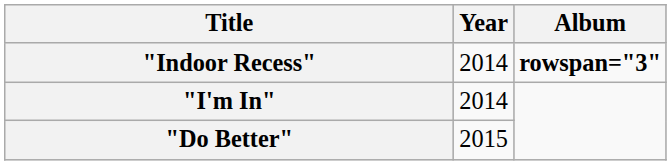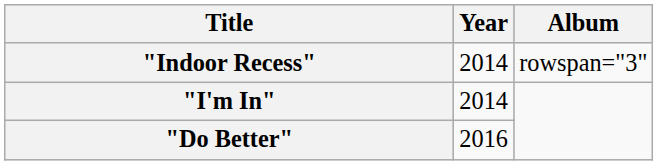"Indoor Recess" | Album: bold -> normal
"Do Better" | Year: 2015 -> 2016
